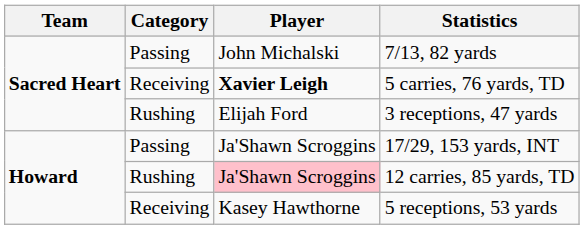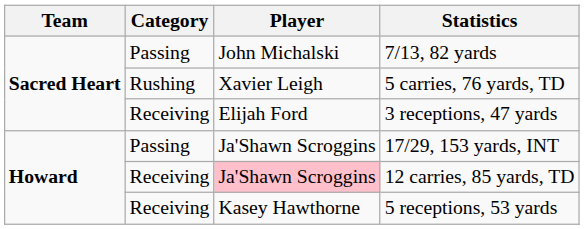5 carries, 76 yards, TD | Category: Receiving -> Rushing
5 carries, 76 yards, TD | Player: bold -> normal
3 receptions, 47 yards | Category: Rushing -> Receiving
12 carries, 85 yards, TD | Category: Rushing -> Receiving
